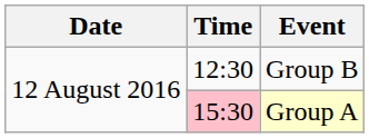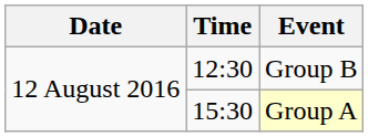Group A | Time: pink background -> no background
